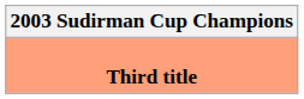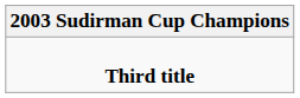row 2 | column 1: lightsalmon background -> no background
